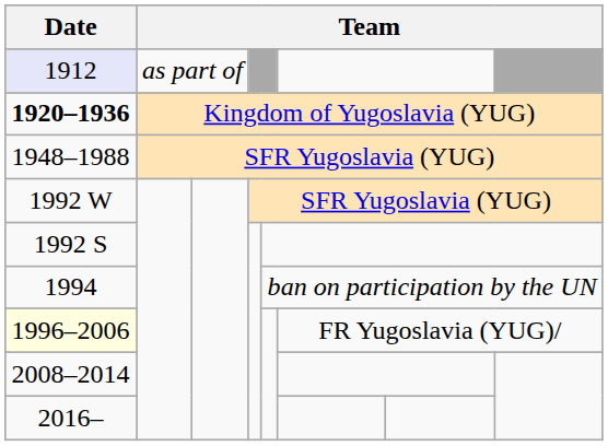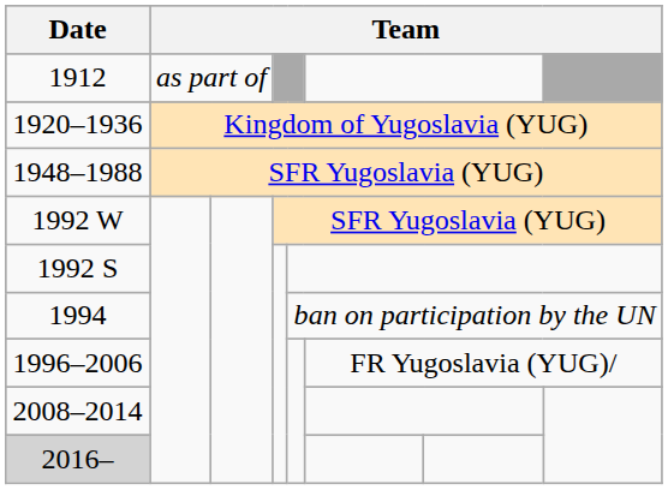1912 | Date: lavender background -> no background
1920–1936 | Date: bold -> normal
1996–2006 | Date: lightyellow background -> no background
2016– | Date: no background -> lightgrey background
